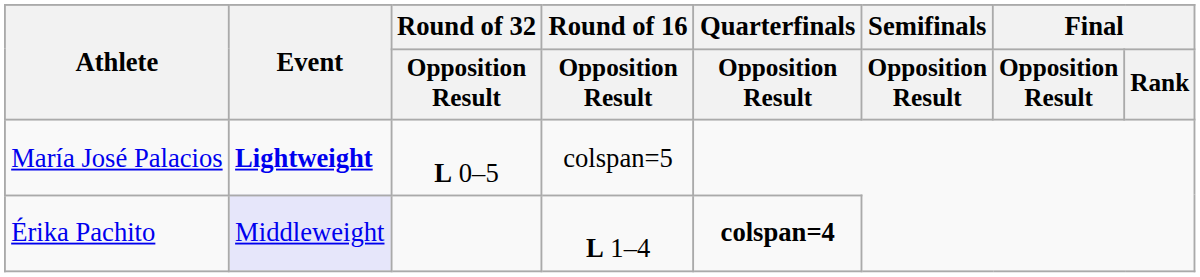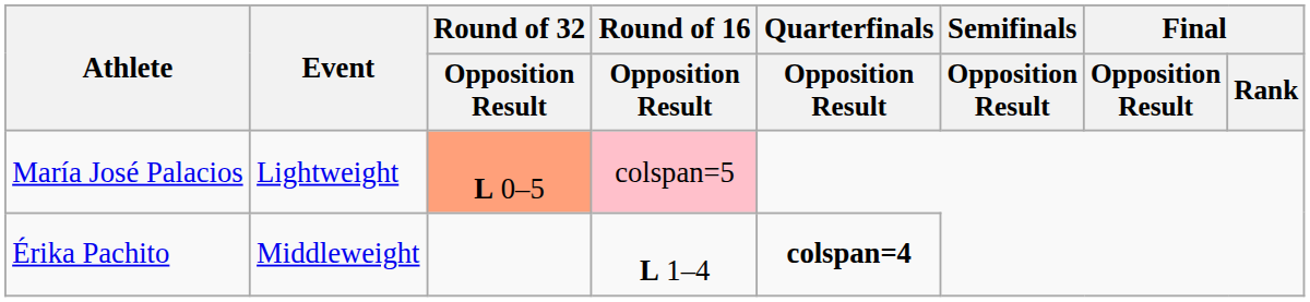María José Palacios | Event: bold -> normal
María José Palacios | Round of 32 / Opposition Result: no background -> lightsalmon background
María José Palacios | Round of 16 / Opposition Result: no background -> pink background
Érika Pachito | Event: lavender background -> no background
